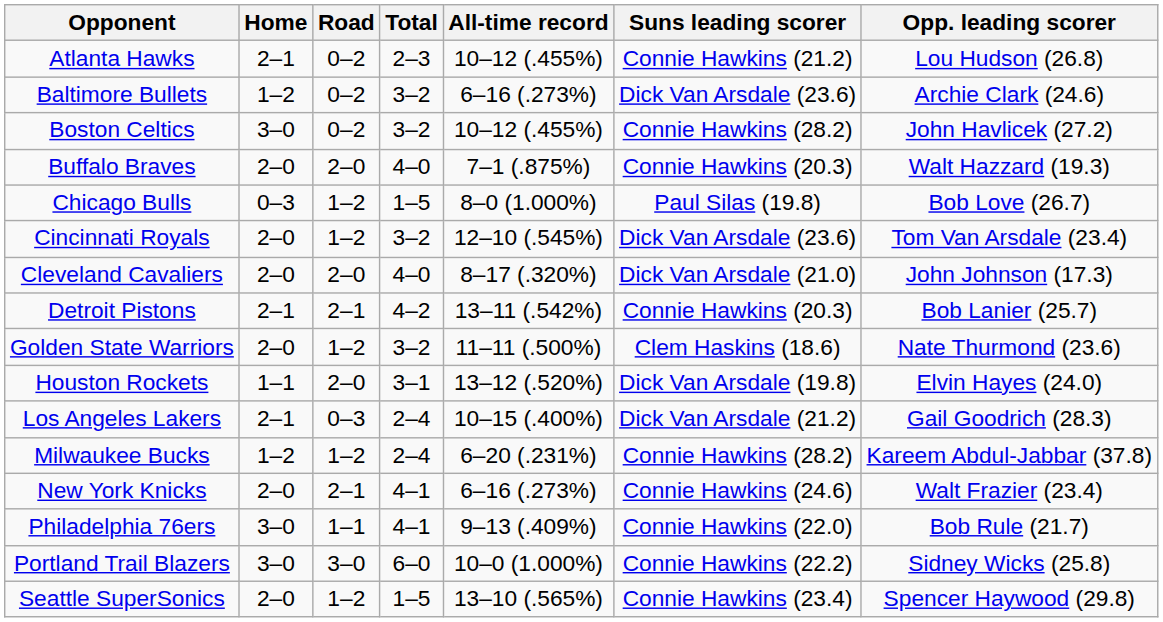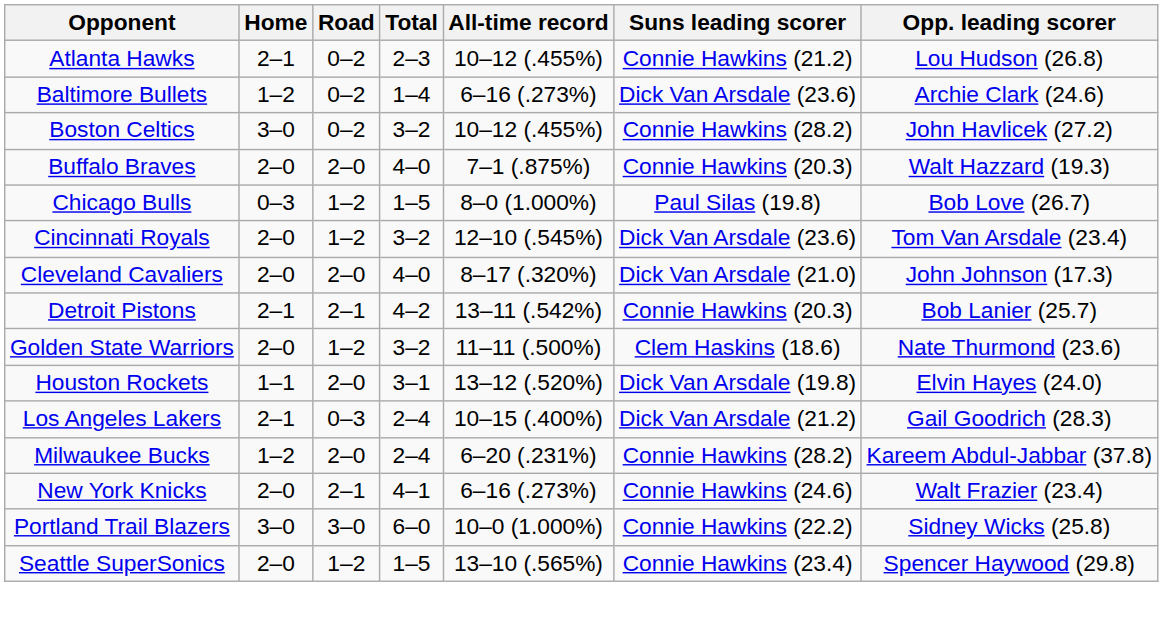Baltimore Bullets | Total: 3–2 -> 1–4
Milwaukee Bucks | Road: 1–2 -> 2–0
- row: Philadelphia 76ers | 3–0 | 1–1 | 4–1 | 9–13 (.409%) | Connie Hawkins (22.0) | Bob Rule (21.7)
